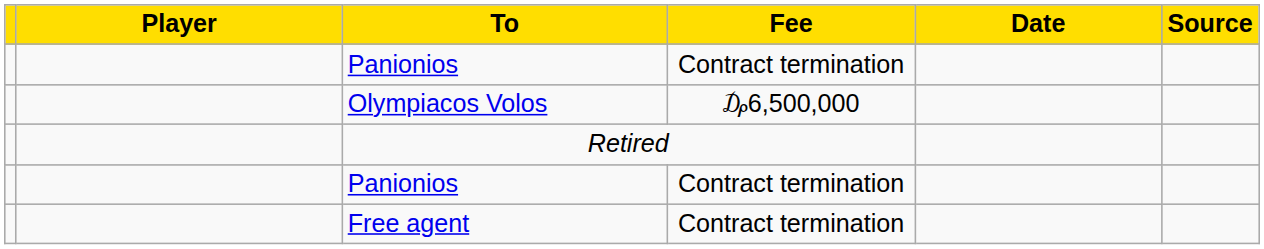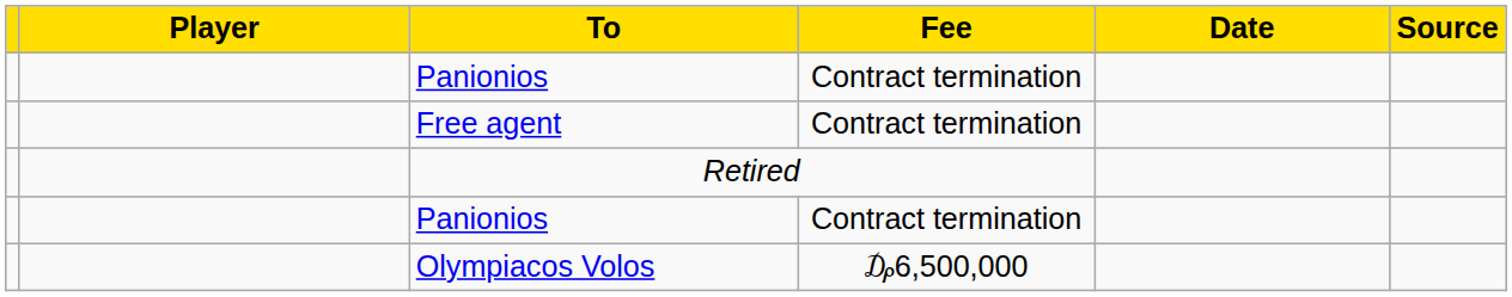rows swapped: Olympiacos Volos <-> Free agent
